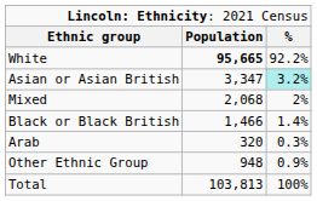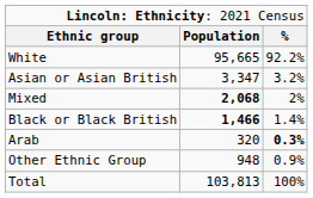White | column 2: bold -> normal
Asian or Asian British | column 3: paleturquoise background -> no background
Mixed | column 2: normal -> bold
Black or Black British | column 2: normal -> bold
Arab | column 3: normal -> bold
